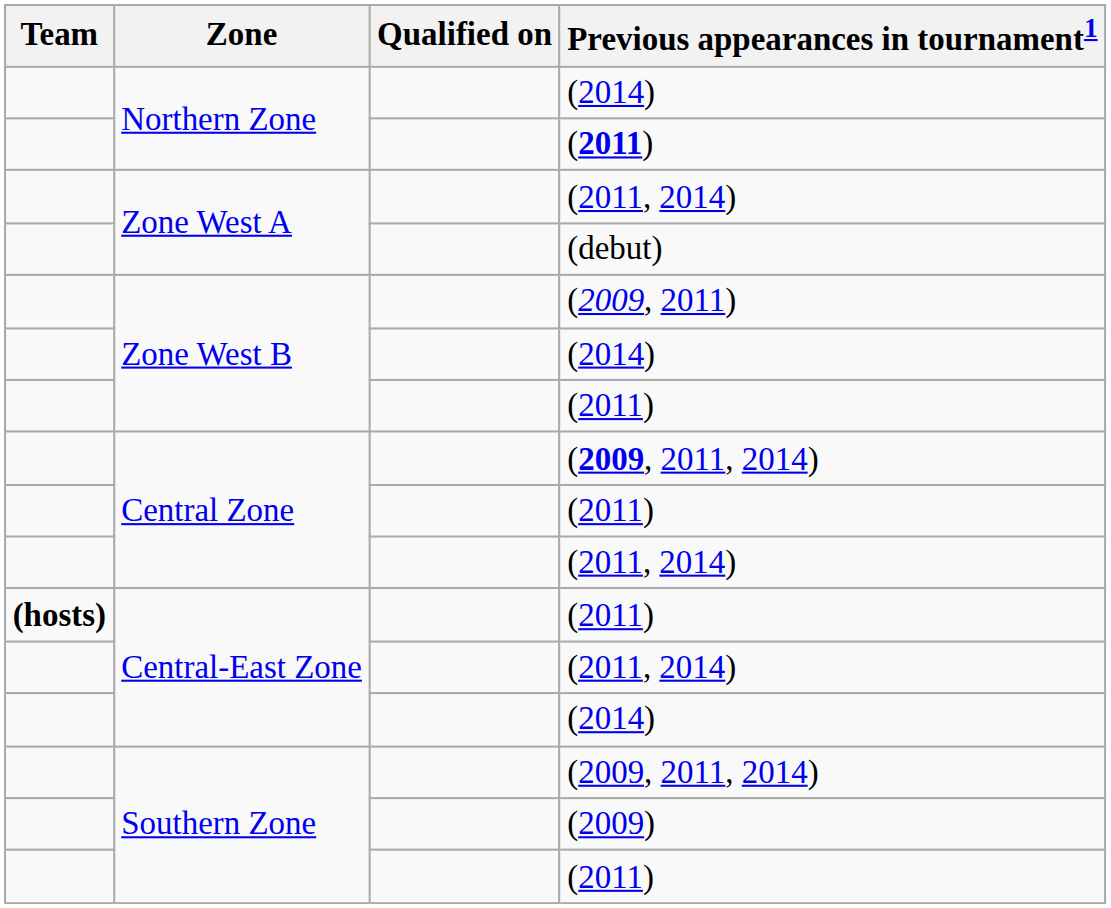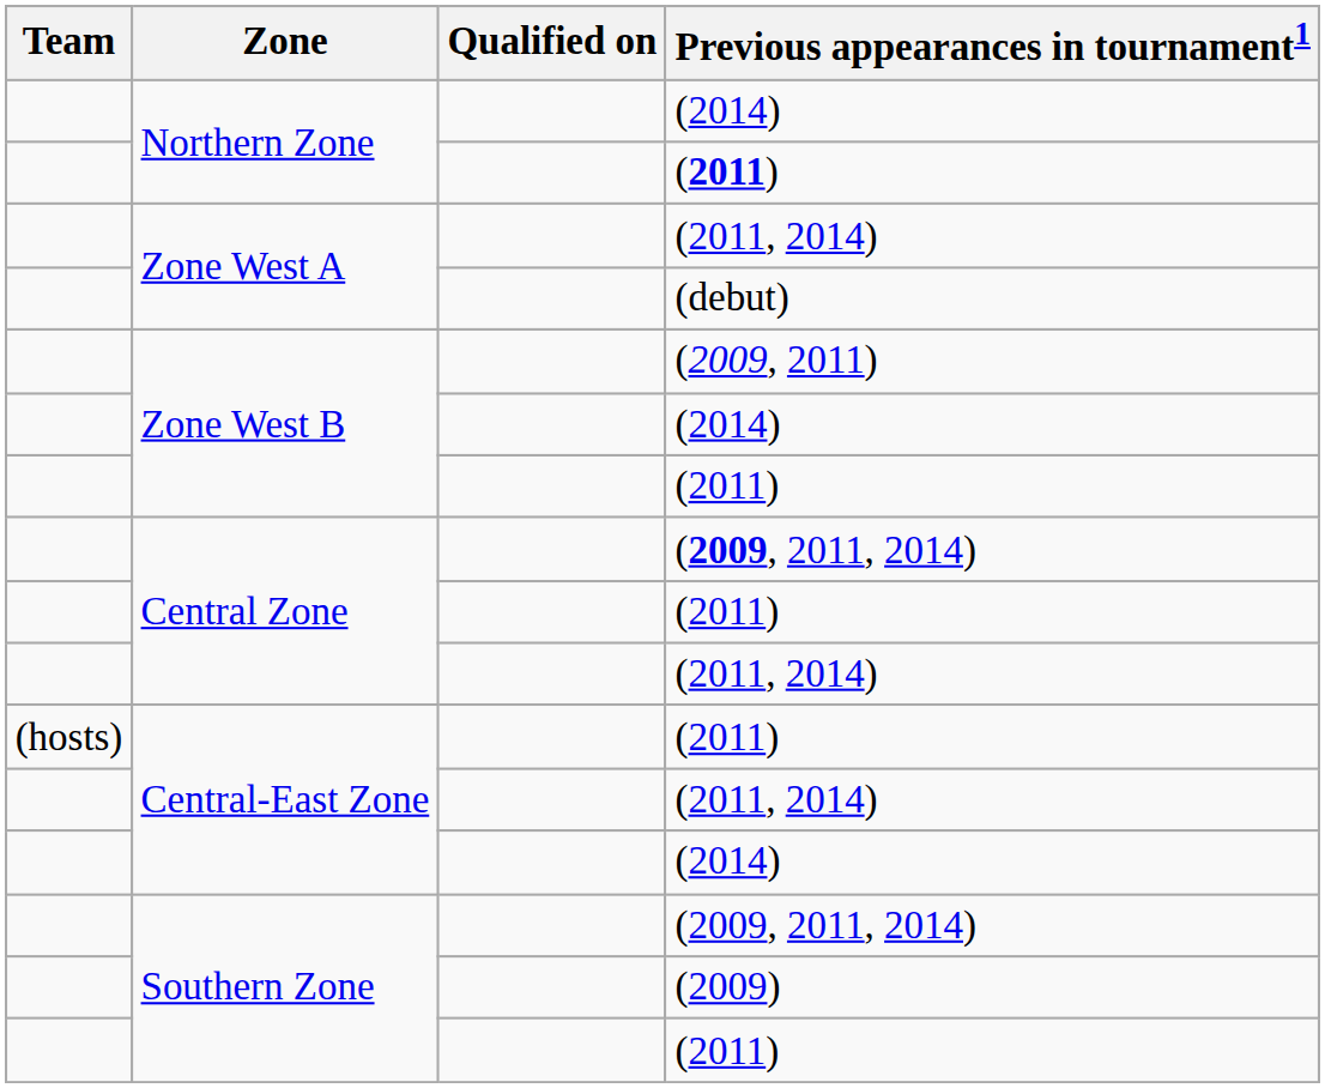Central-East Zone / (2011) | Team: bold -> normal
